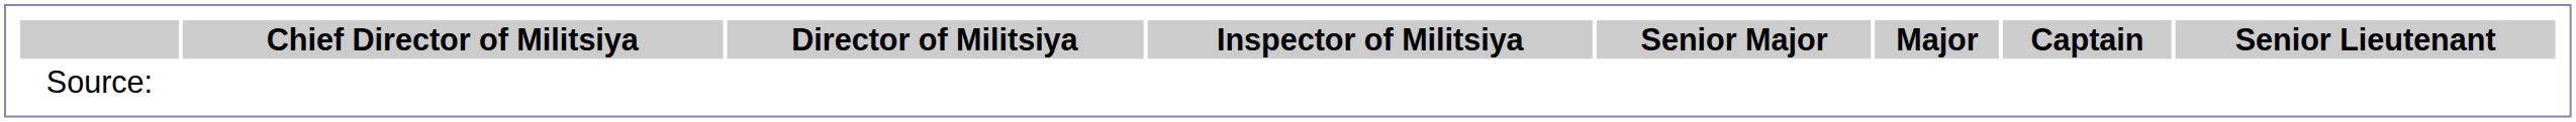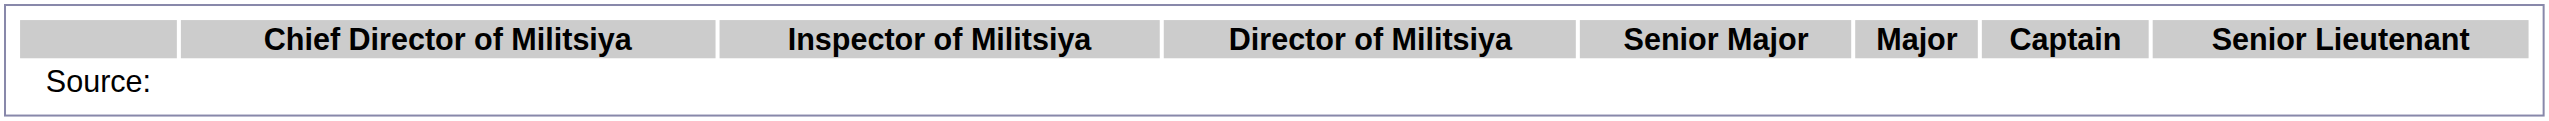columns swapped: Director of Militsiya <-> Inspector of Militsiya
